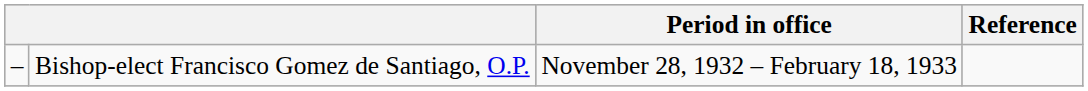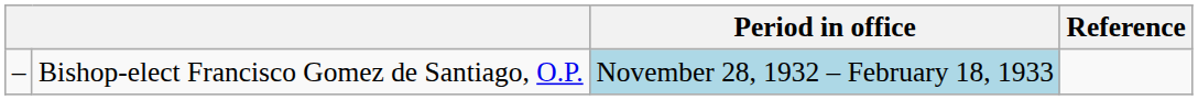Bishop-elect Francisco Gomez de Santiago, O.P. | Period in office: no background -> lightblue background
